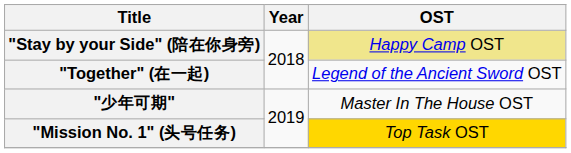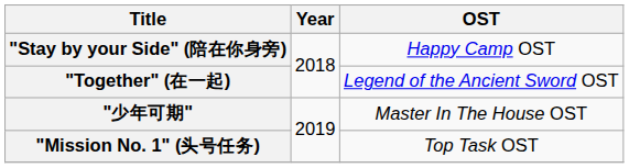"Stay by your Side" (陪在你身旁) | OST: khaki background -> no background
"Mission No. 1" (头号任务) | OST: gold background -> no background
